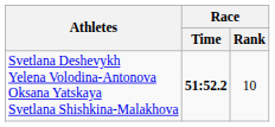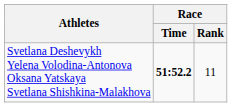row 3 | Race / Rank: 10 -> 11
